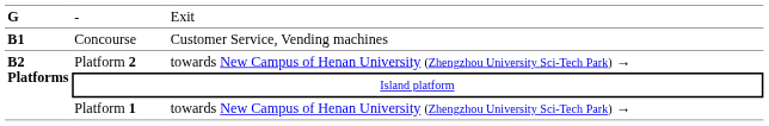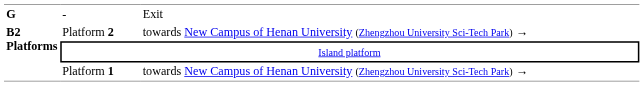- row: B1 | Concourse | Customer Service, Vending machines
